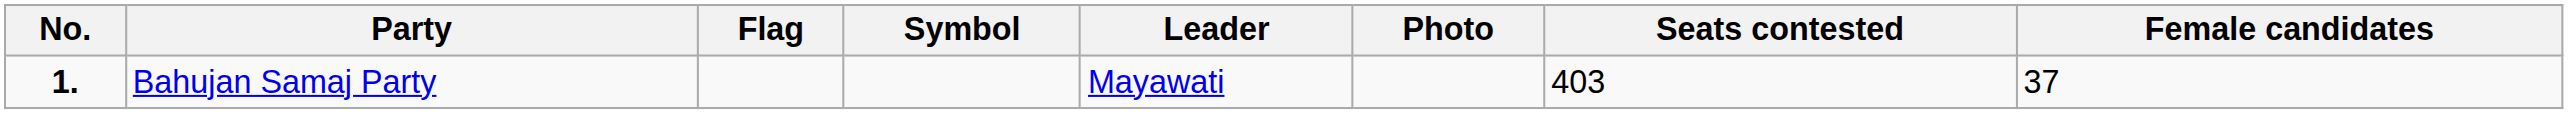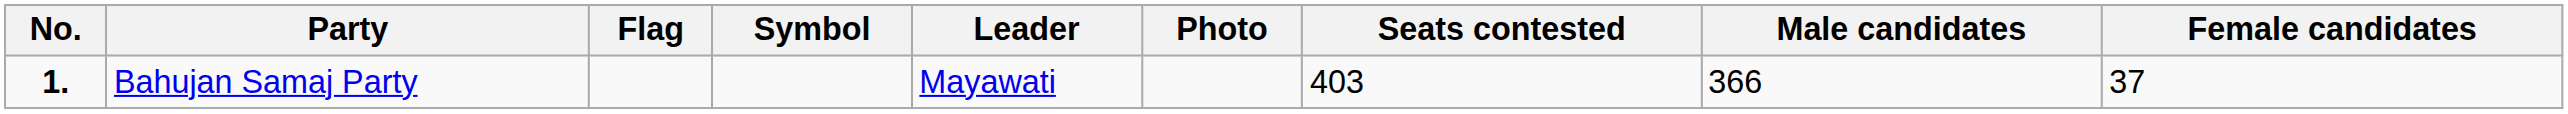+ column: Male candidates | 366
